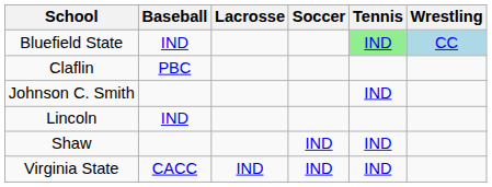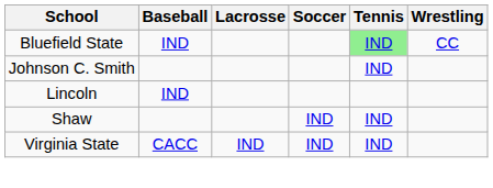Bluefield State | Wrestling: lightblue background -> no background
- row: Claflin | PBC
